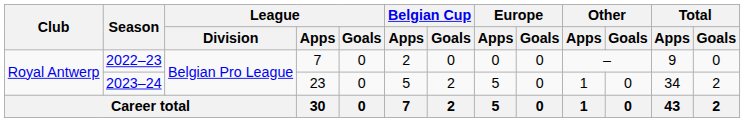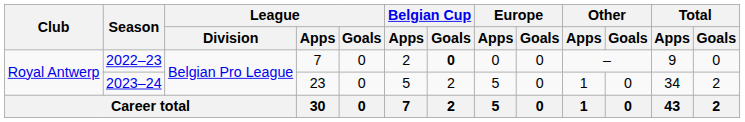2022–23 | Belgian Cup / Goals: normal -> bold
